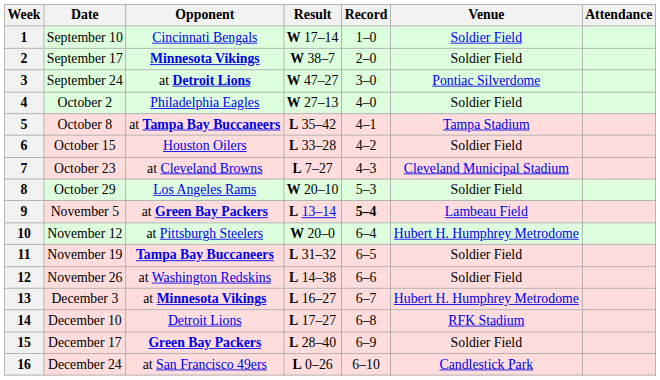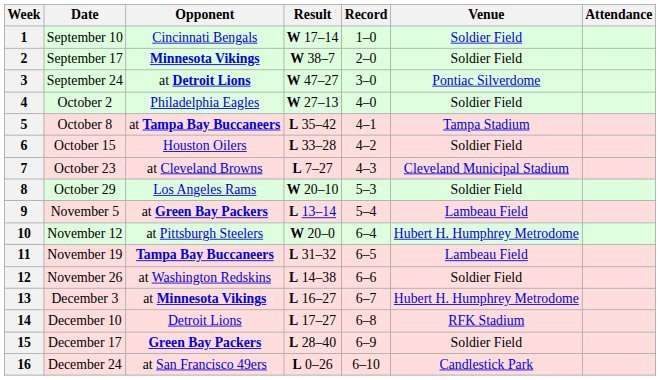9 | Record: bold -> normal
11 | Venue: Soldier Field -> Lambeau Field
